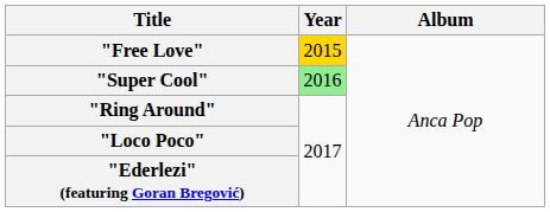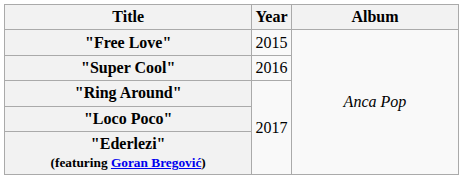"Free Love" | Year: gold background -> no background
"Super Cool" | Year: lightgreen background -> no background
